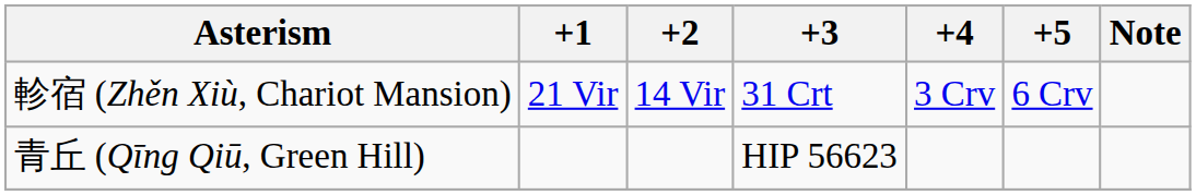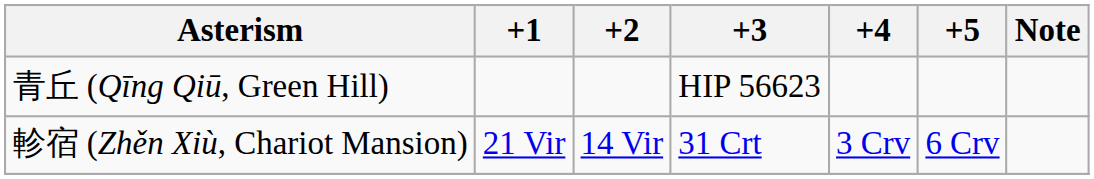rows swapped: 軫宿 (Zhěn Xiù, Chariot Mansion) <-> 青丘 (Qīng Qiū, Green Hill)
